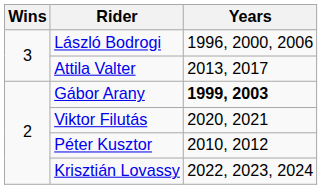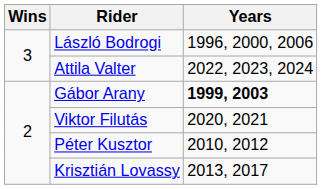Attila Valter | Years: 2013, 2017 -> 2022, 2023, 2024
Krisztián Lovassy | Years: 2022, 2023, 2024 -> 2013, 2017
